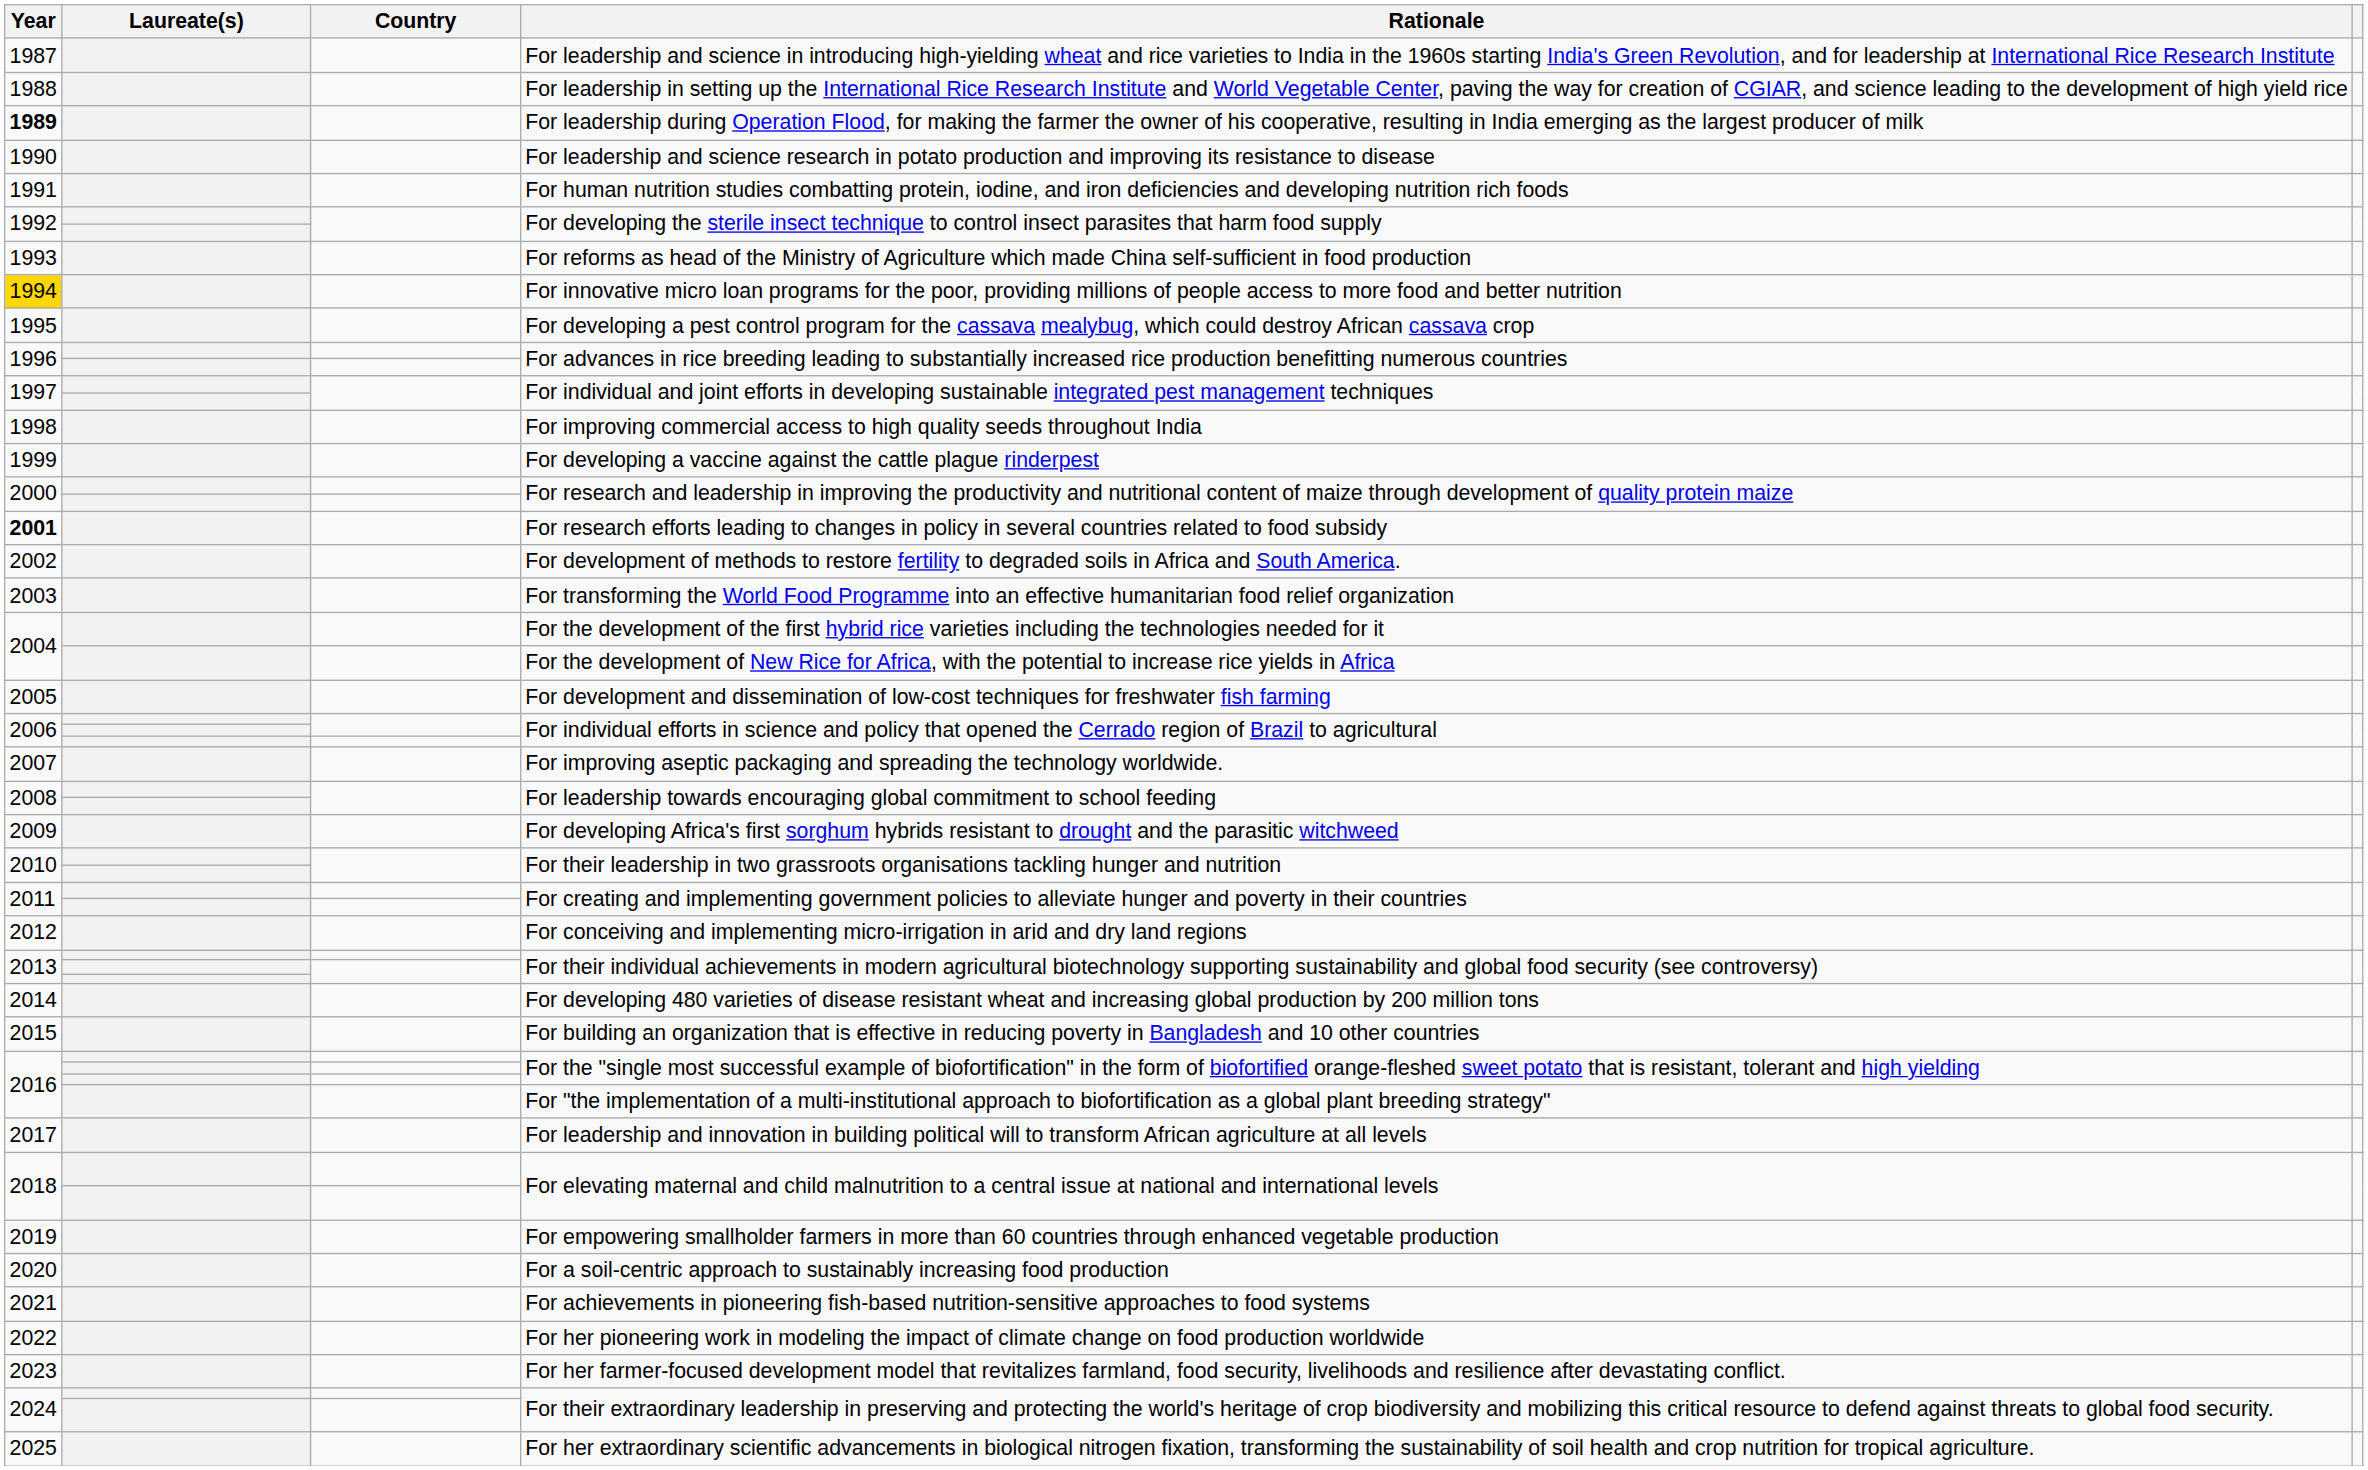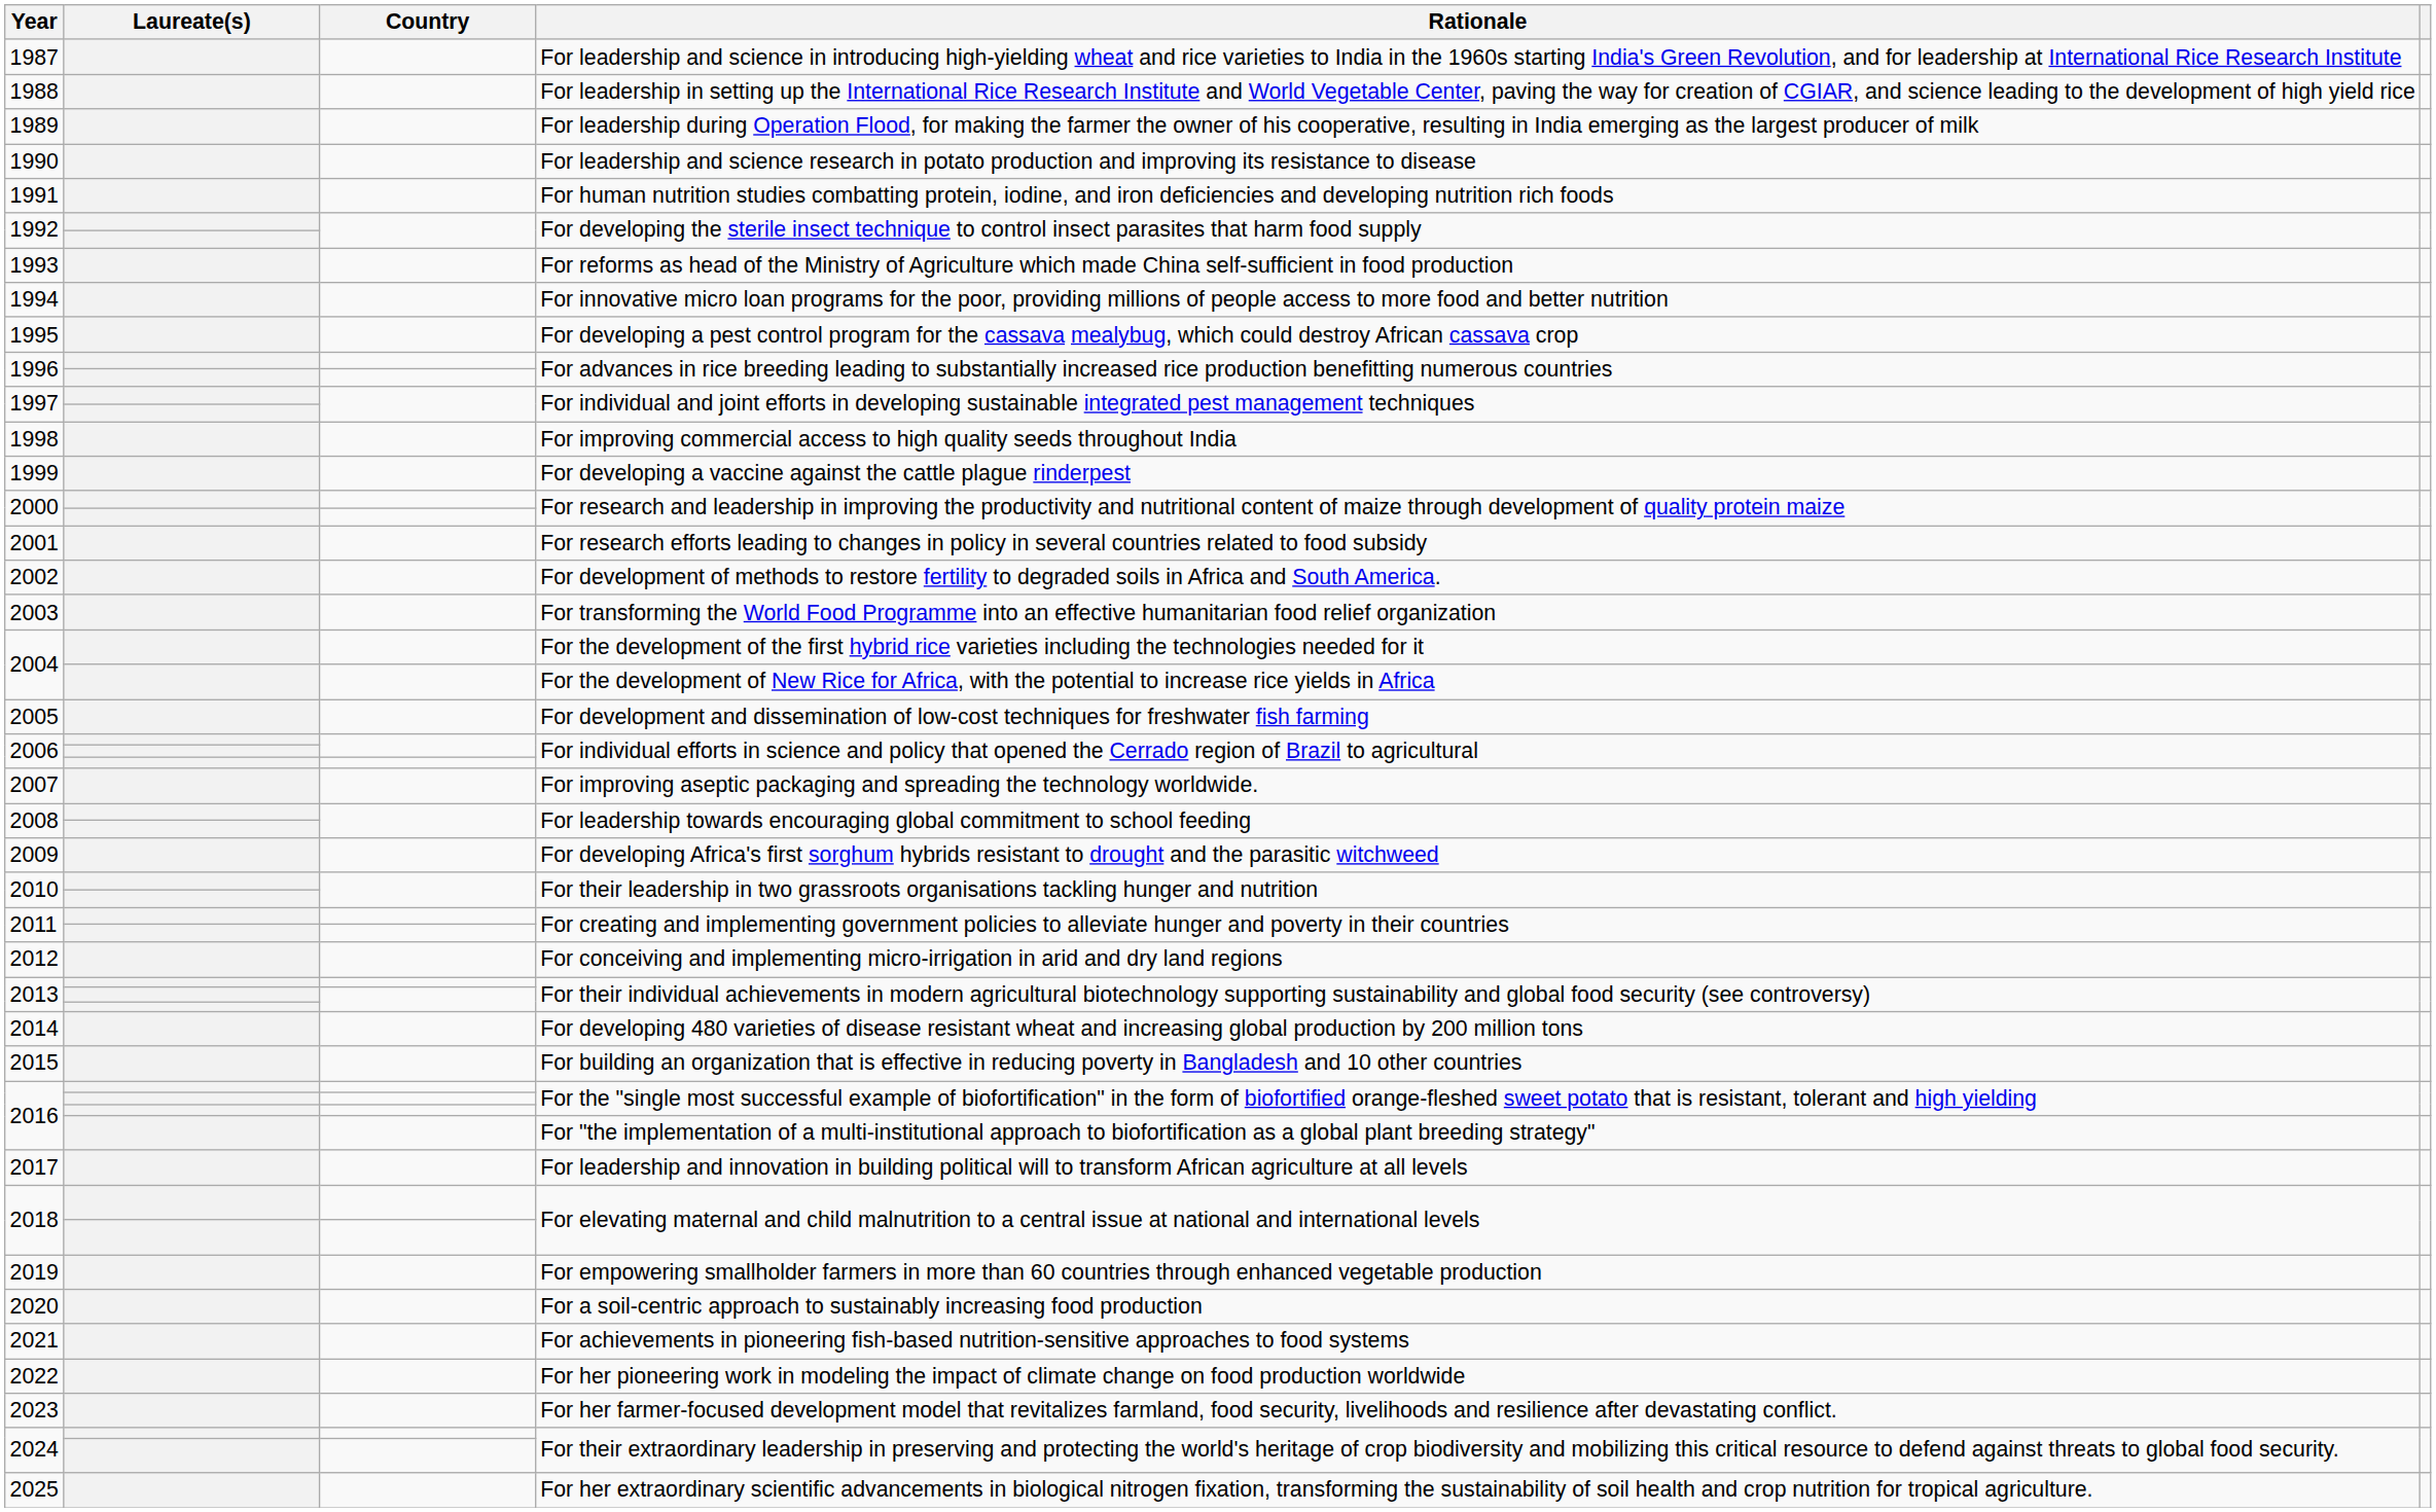row 4 | Year: bold -> normal
row 10 | Year: gold background -> no background
row 20 | Year: bold -> normal
